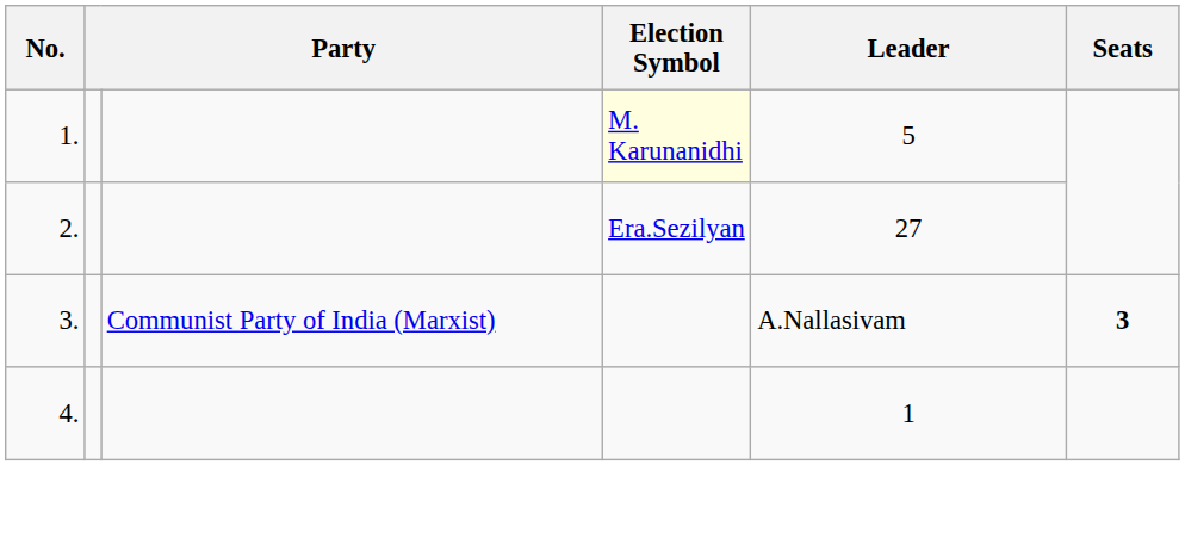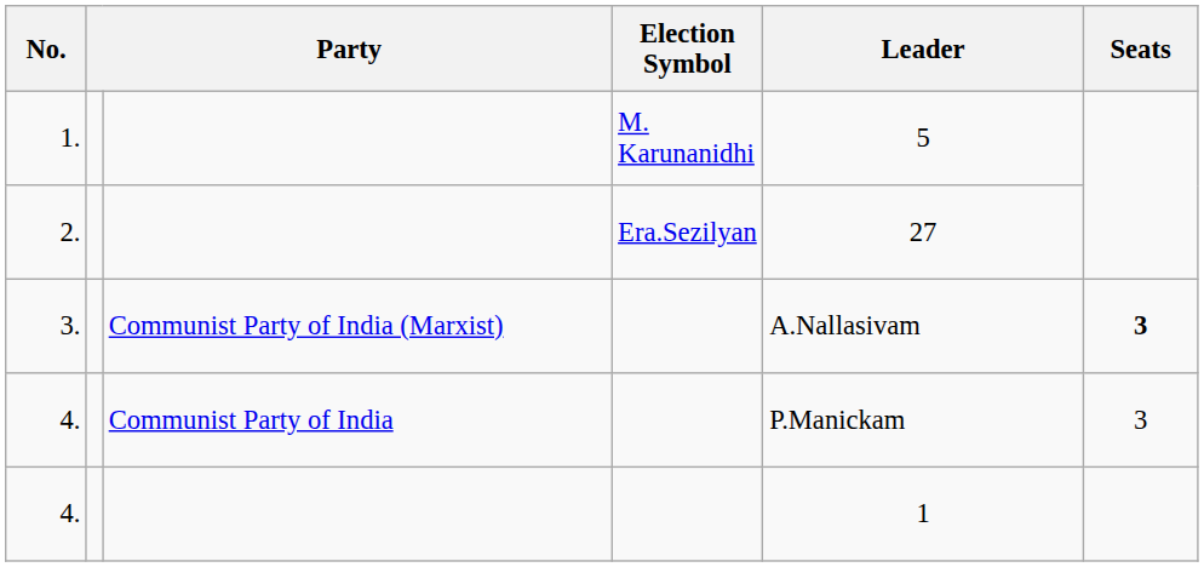1. | Election Symbol: lightyellow background -> no background
+ row: 4. | Communist Party of India | P.Manickam | 3
